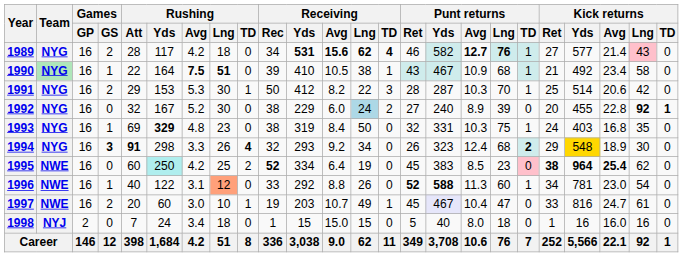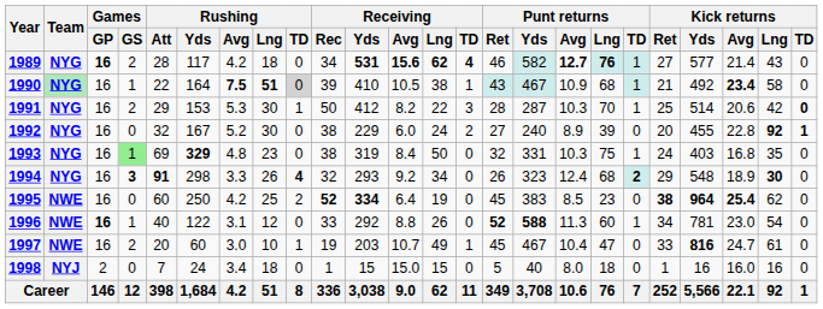1989 | Games / GP: normal -> bold
1989 | Kick returns / Lng: pink background -> no background
1990 | Rushing / TD: no background -> lightgrey background
1990 | Kick returns / Avg: normal -> bold
1991 | Kick returns / TD: normal -> bold
1992 | Receiving / Lng: lightblue background -> no background
1993 | Games / GS: no background -> lightgreen background
1994 | Kick returns / Yds: gold background -> no background
1994 | Kick returns / Lng: normal -> bold
1995 | Rushing / Yds: paleturquoise background -> no background
1995 | Receiving / Yds: normal -> bold
1995 | Punt returns / TD: pink background -> no background
1996 | Games / GP: normal -> bold
1996 | Rushing / Lng: lightsalmon background -> no background
1997 | Punt returns / Yds: lavender background -> no background
1997 | Kick returns / Yds: normal -> bold
